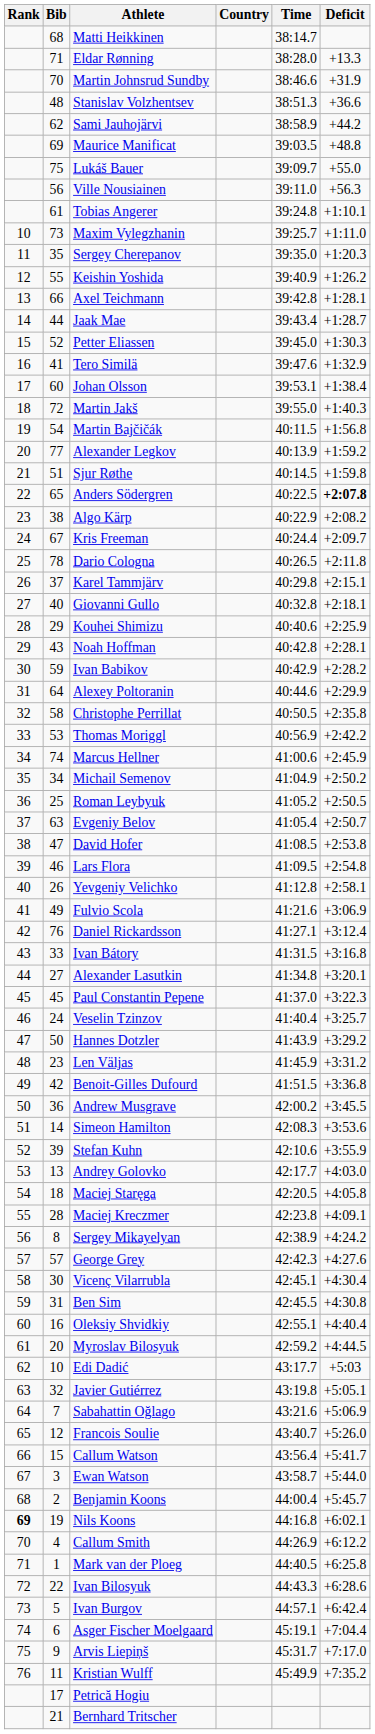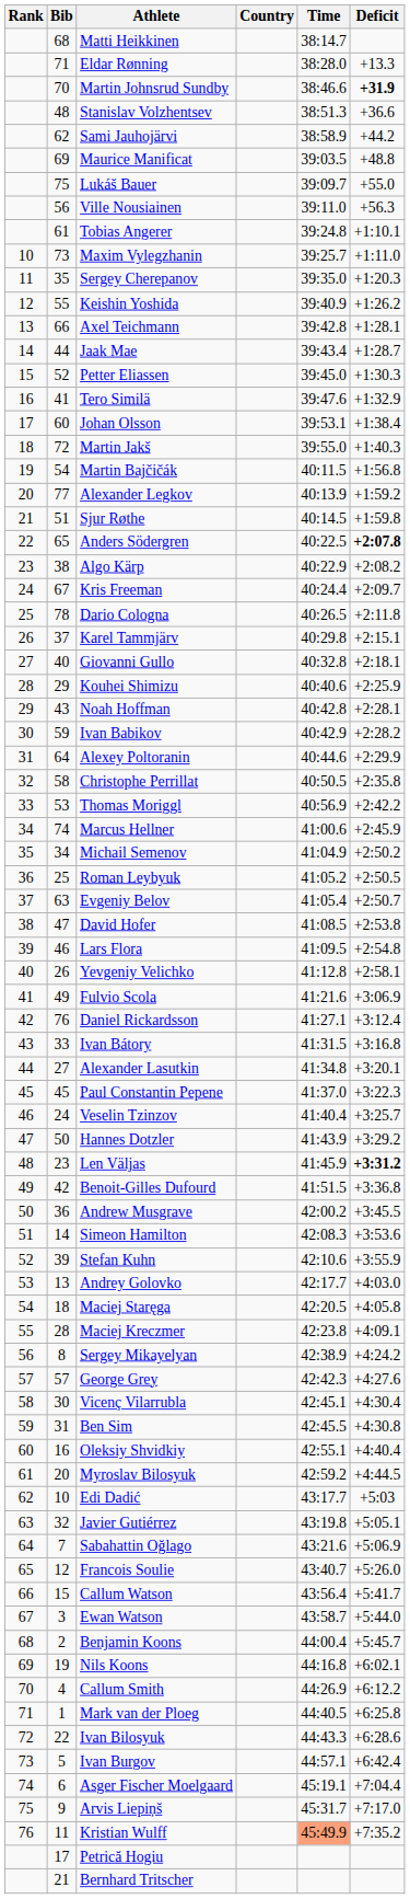Martin Johnsrud Sundby | Deficit: normal -> bold
Len Väljas | Deficit: normal -> bold
Nils Koons | Rank: bold -> normal
Kristian Wulff | Time: no background -> lightsalmon background
